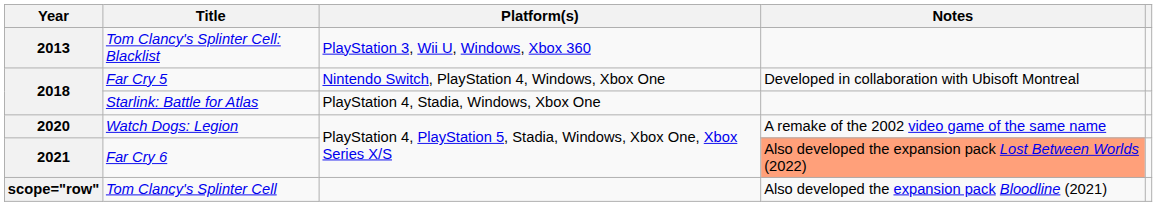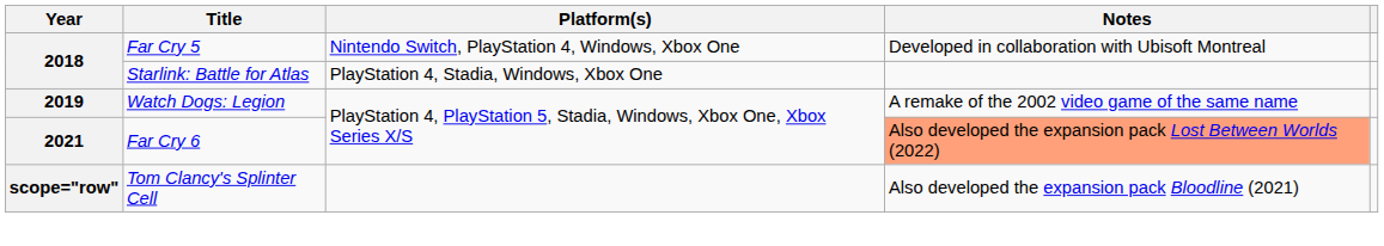- row: 2013 | Tom Clancy's Splinter Cell: Blacklist | PlayStation 3, Wii U, Windows, Xbox 360
Watch Dogs: Legion | Year: 2020 -> 2019
